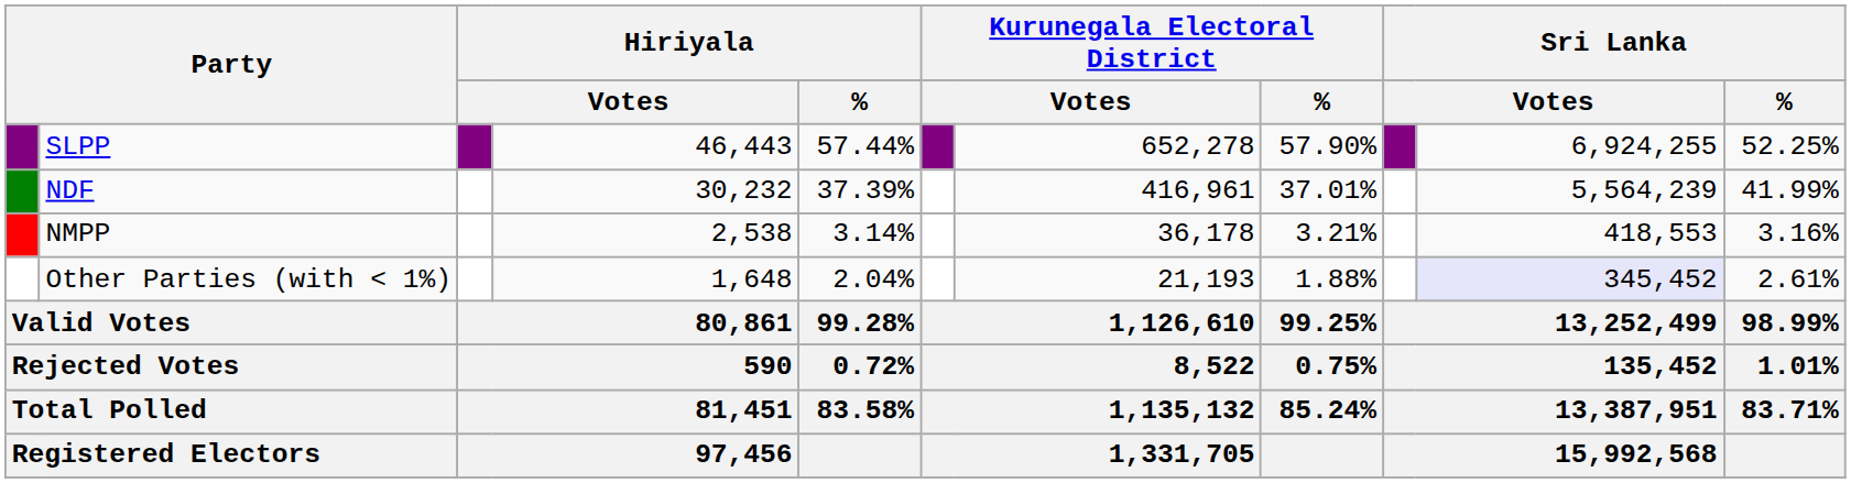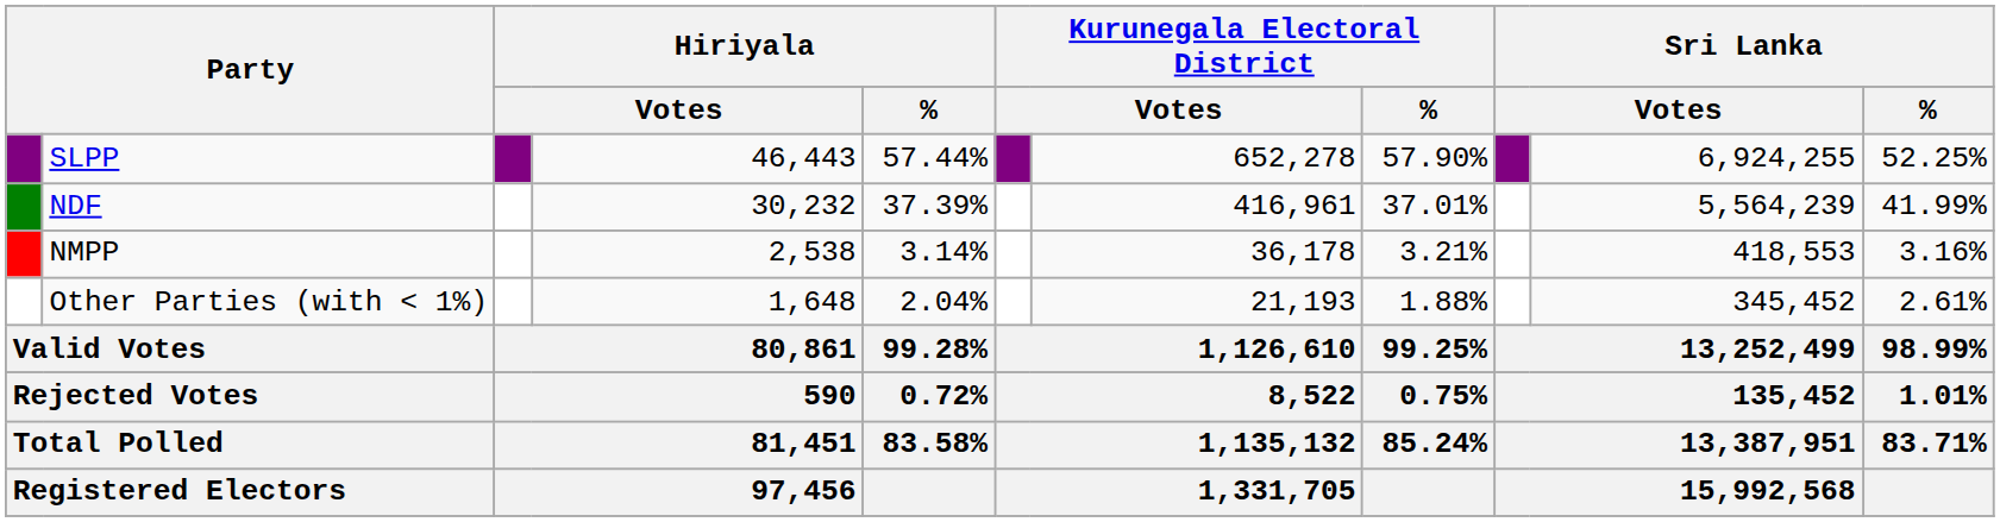Other Parties (with < 1%) | column 10: lavender background -> no background
